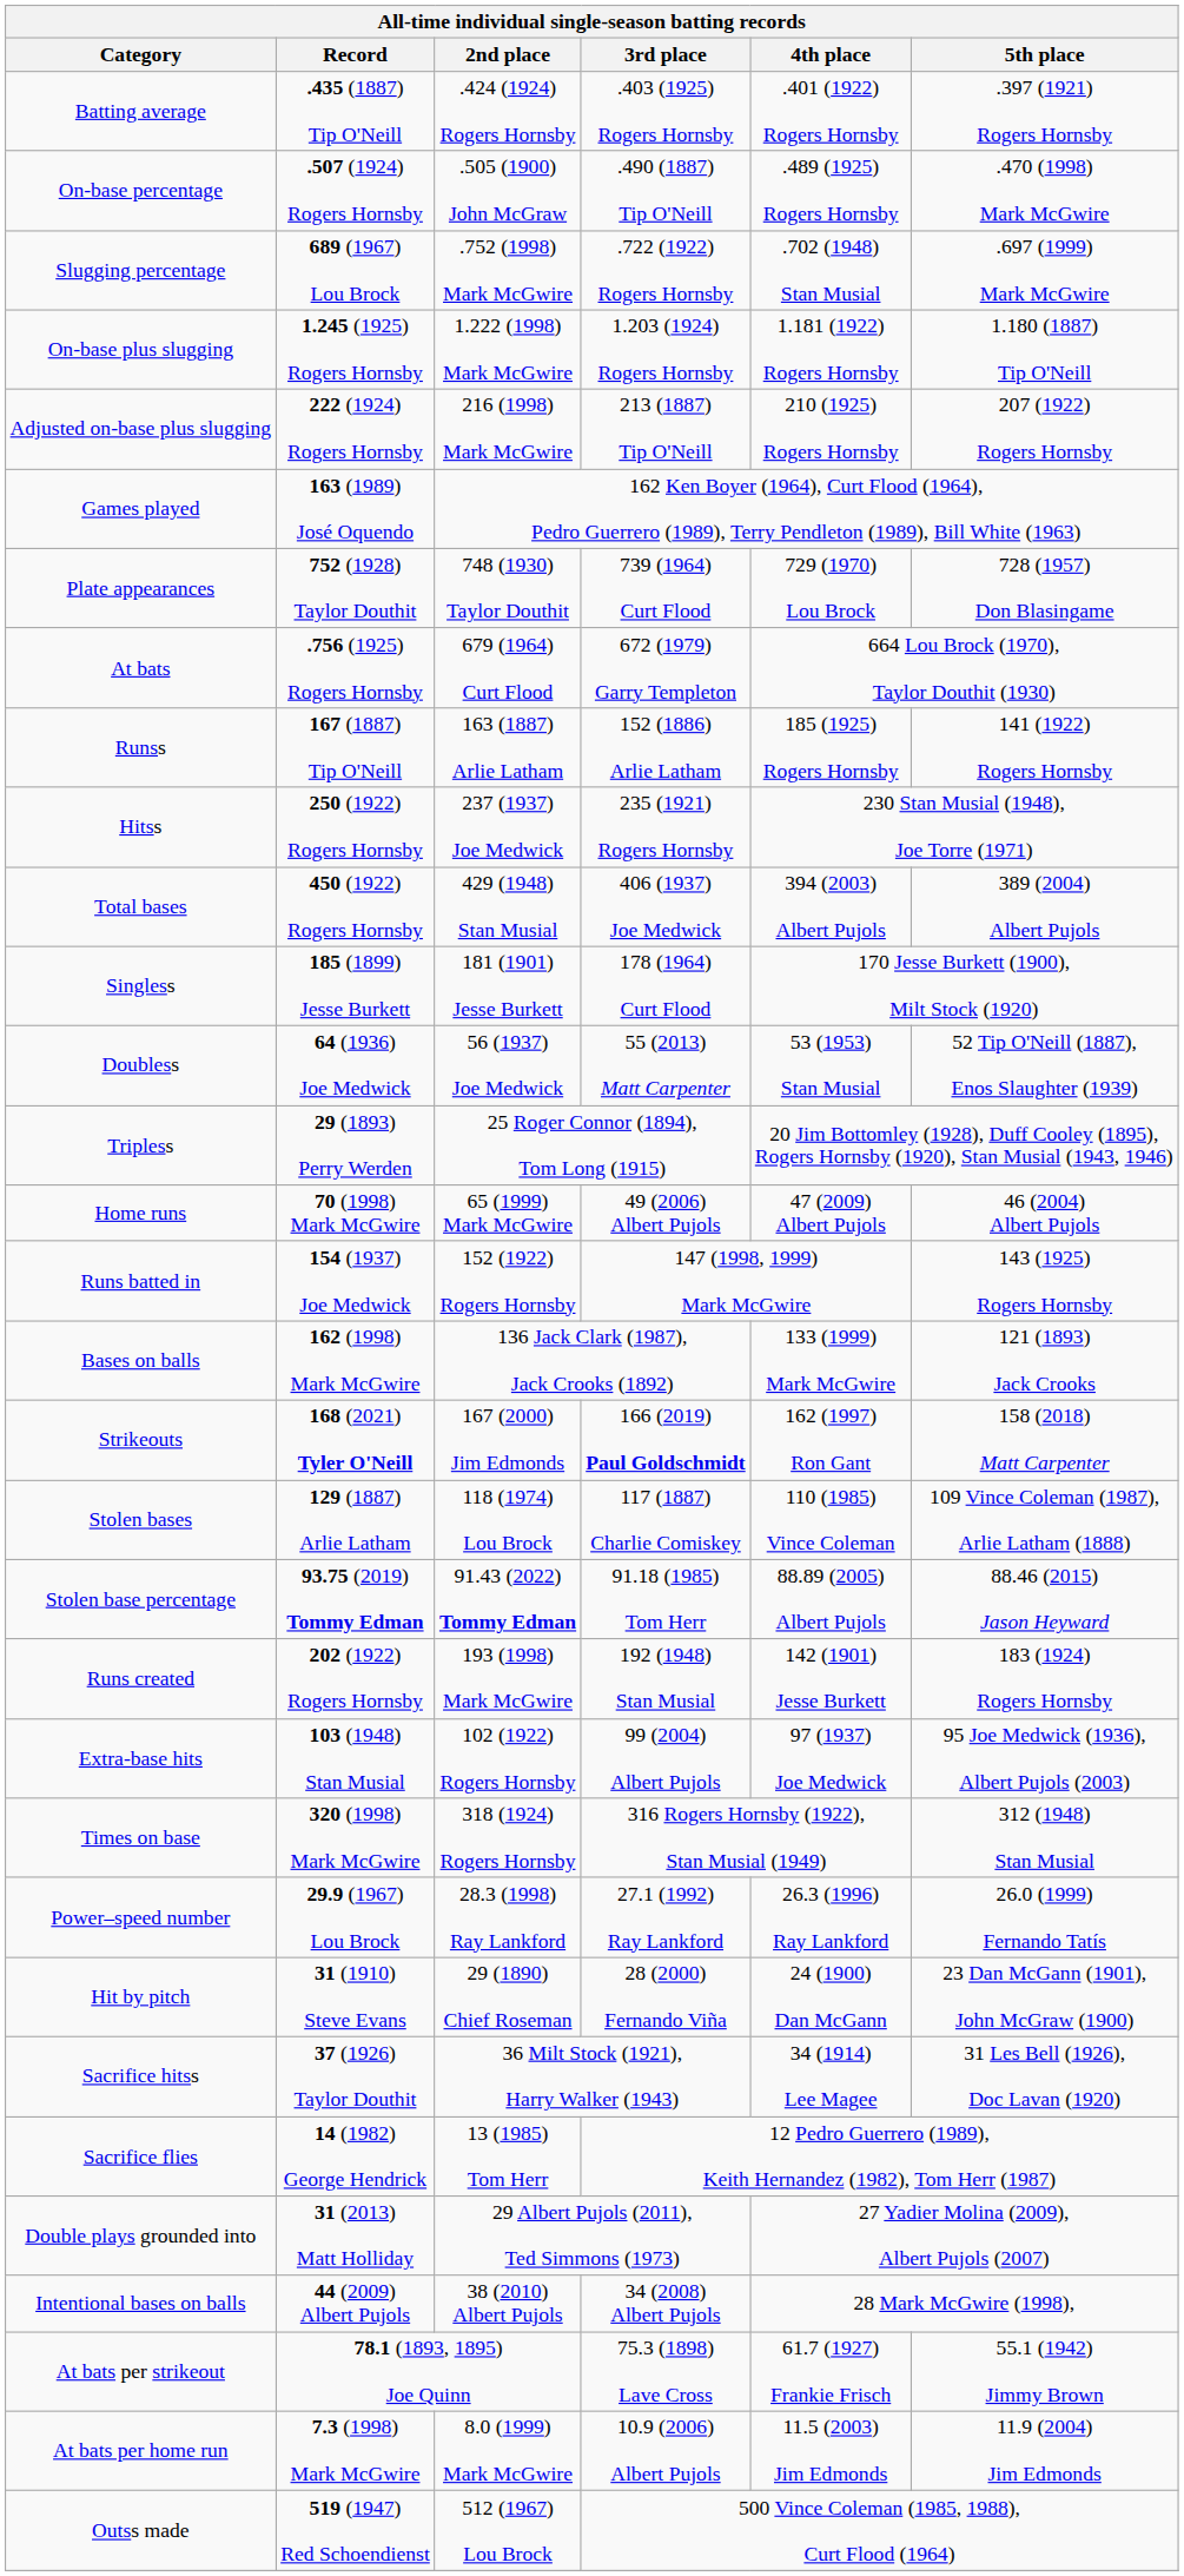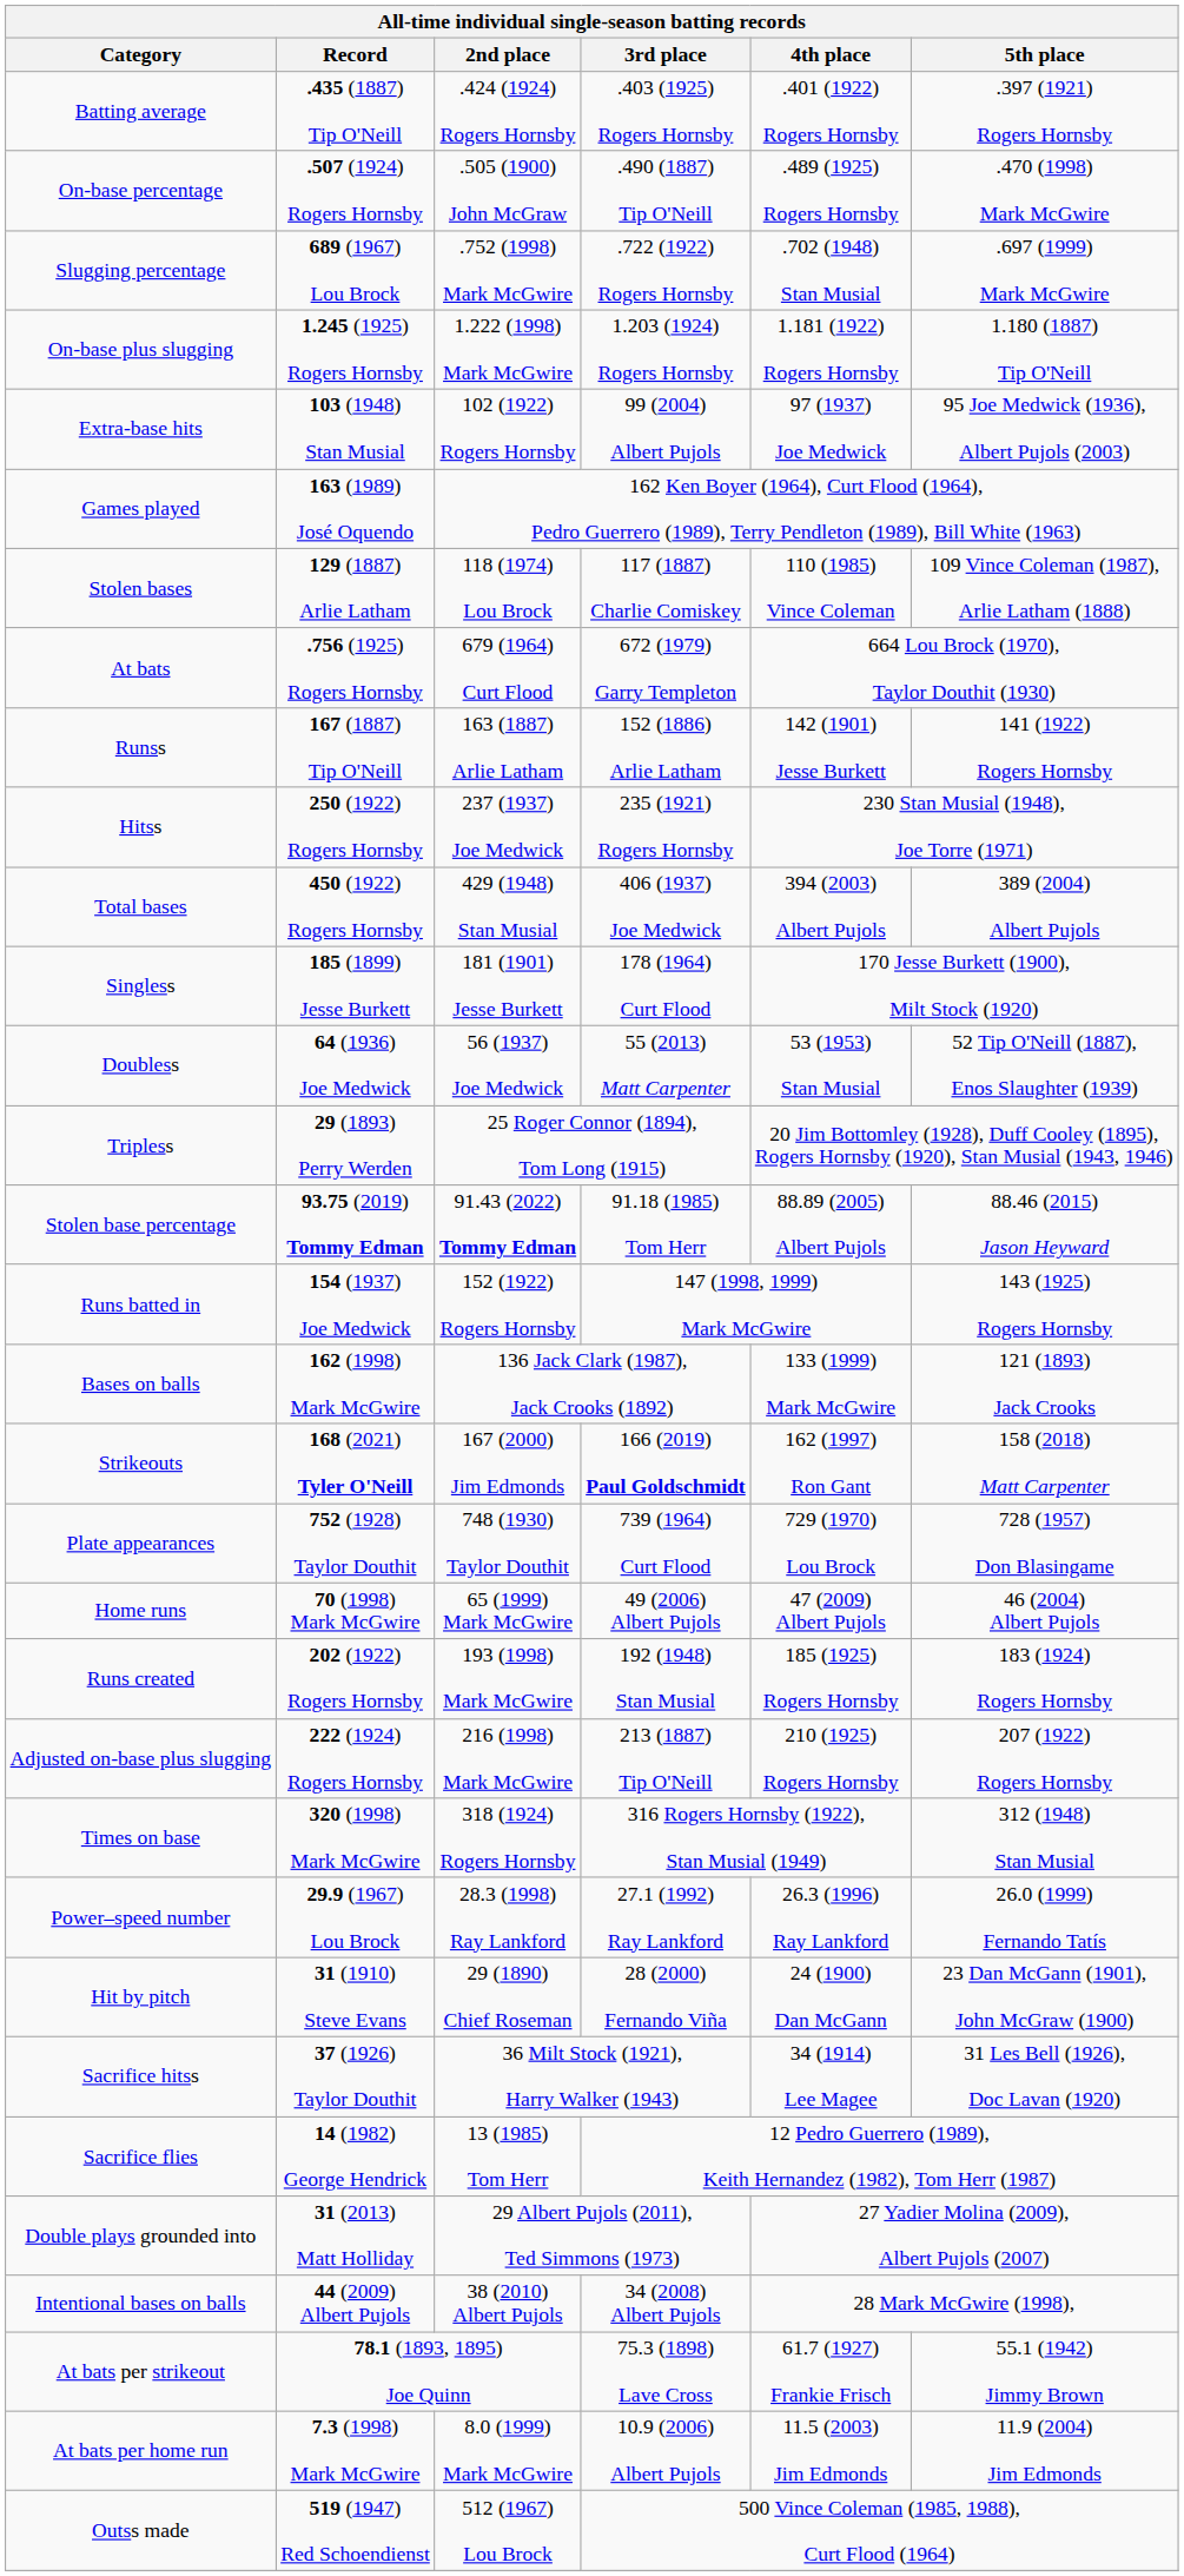rows swapped: Adjusted on-base plus slugging <-> Extra-base hits
rows swapped: Plate appearances <-> Stolen bases
Runss | 4th place: 185 (1925) Rogers Hornsby -> 142 (1901) Jesse Burkett
rows swapped: Home runs <-> Stolen base percentage
Runs created | 4th place: 142 (1901) Jesse Burkett -> 185 (1925) Rogers Hornsby
